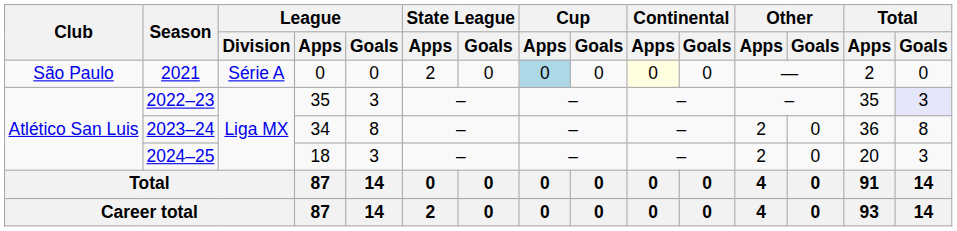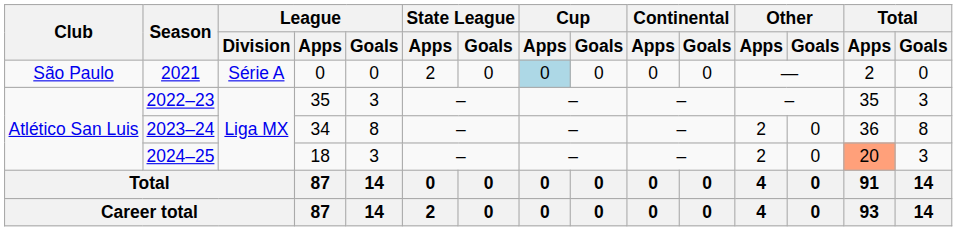2021 | Continental / Apps: lightyellow background -> no background
2022–23 | Total / Goals: lavender background -> no background
2024–25 | Total / Apps: no background -> lightsalmon background
